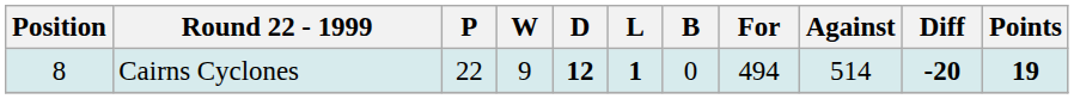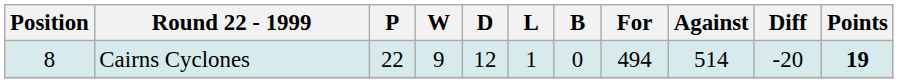Cairns Cyclones | D: bold -> normal
Cairns Cyclones | L: bold -> normal
Cairns Cyclones | Diff: bold -> normal
